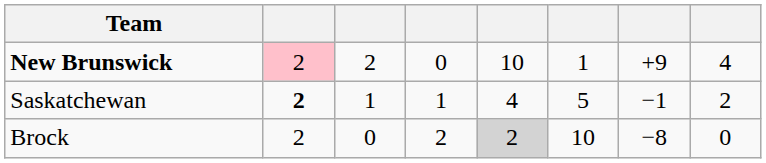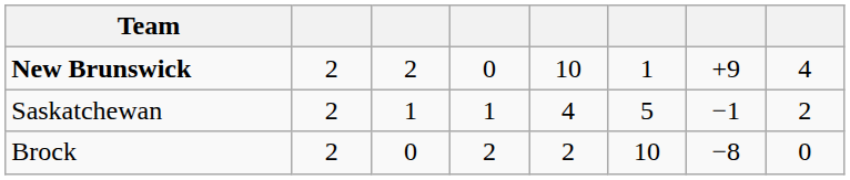New Brunswick | column 2: pink background -> no background
Saskatchewan | column 2: bold -> normal
Brock | column 5: lightgrey background -> no background
